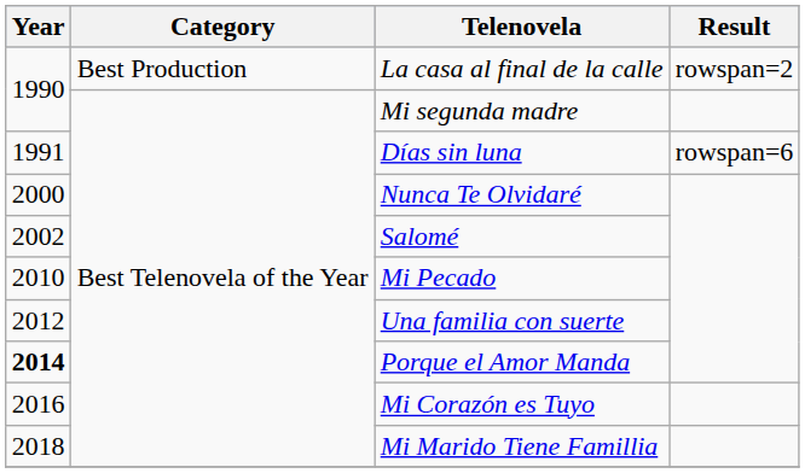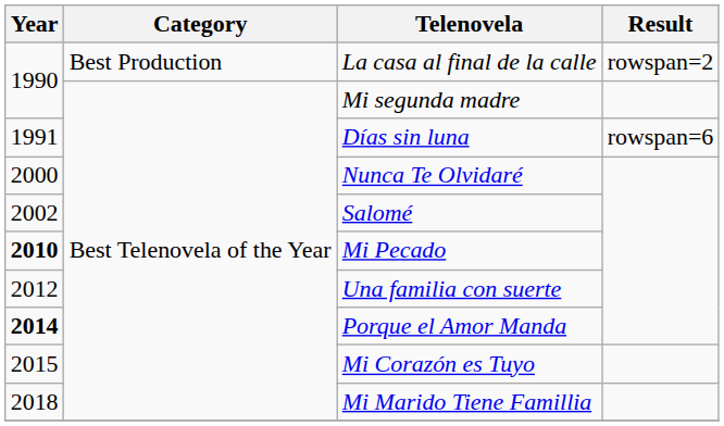Mi Pecado | Year: normal -> bold
Mi Corazón es Tuyo | Year: 2016 -> 2015
